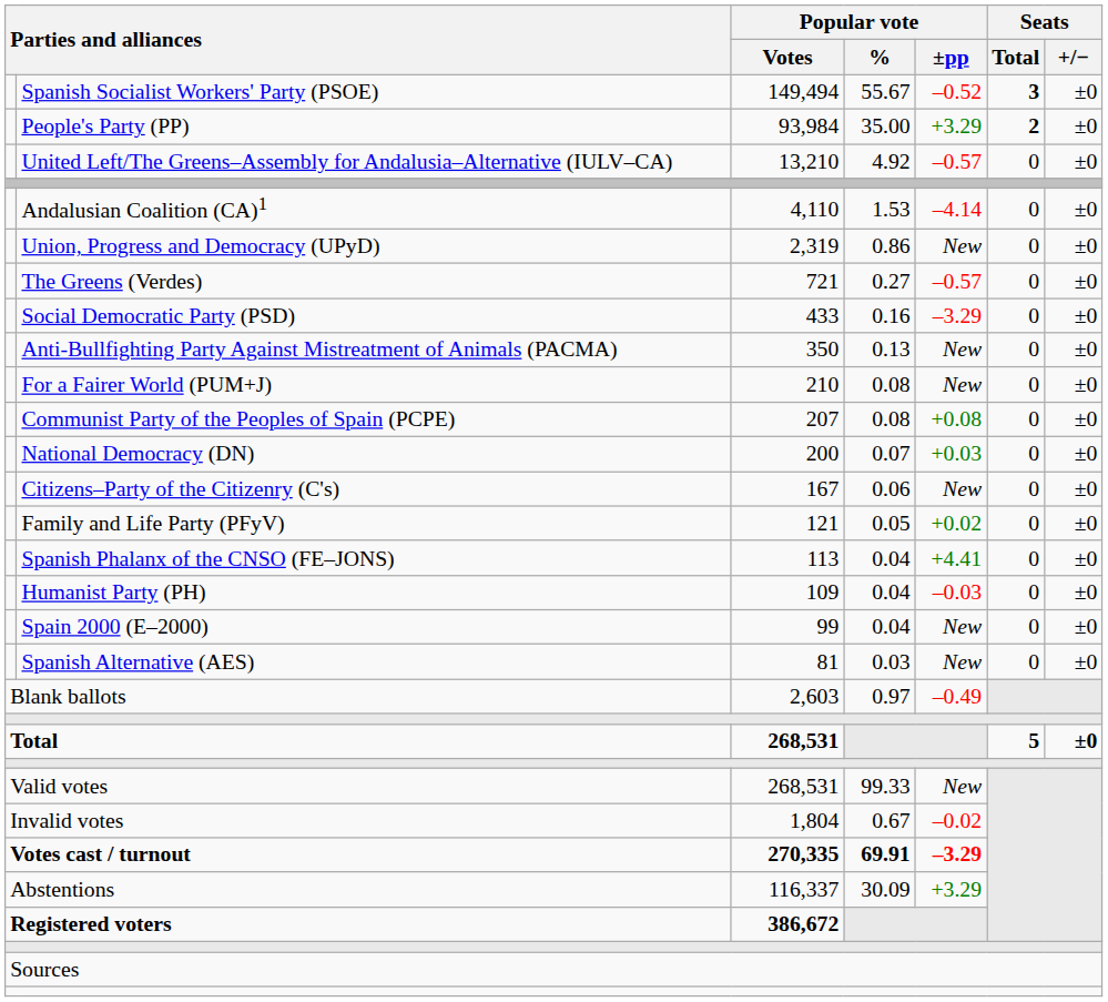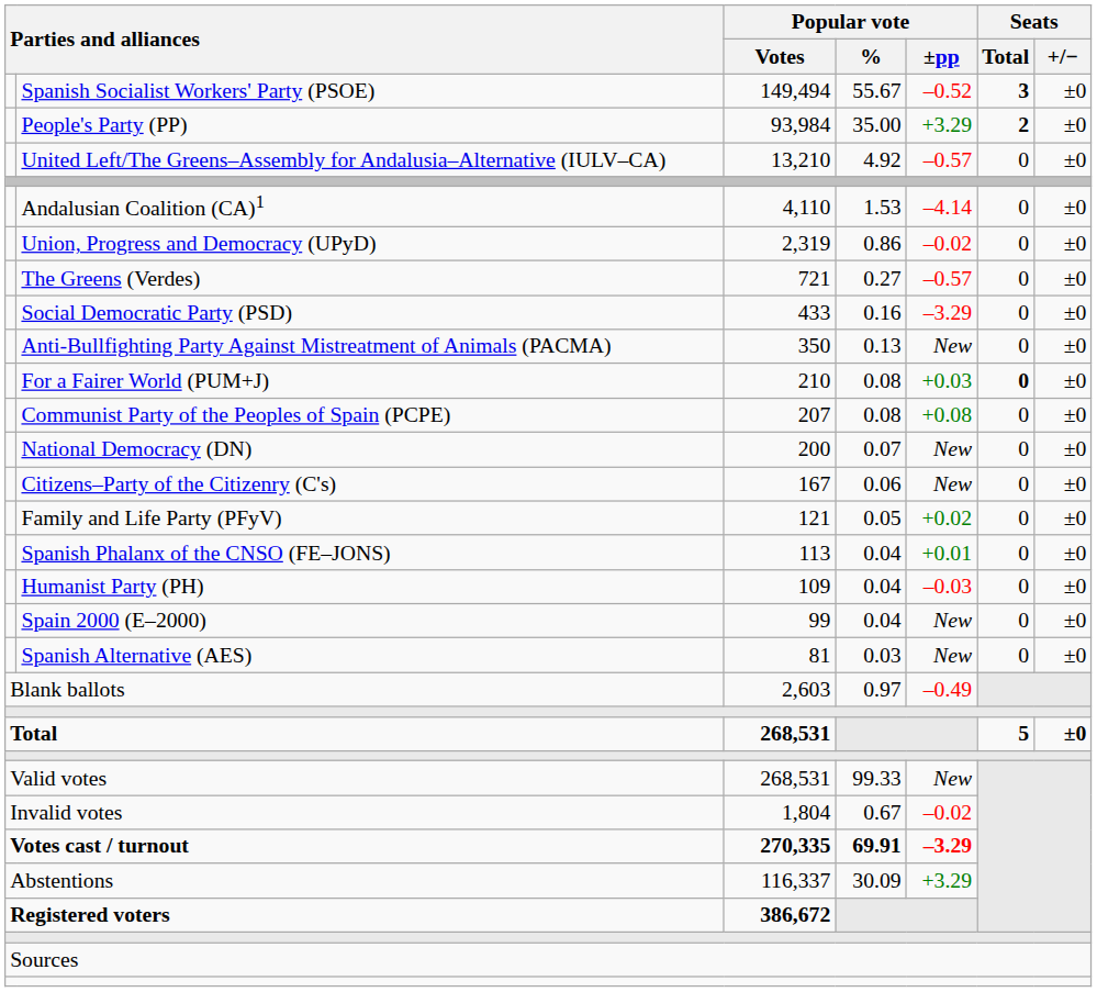Union, Progress and Democracy (UPyD) | Popular vote / ±pp: New -> –0.02
For a Fairer World (PUM+J) | Popular vote / ±pp: New -> +0.03
For a Fairer World (PUM+J) | Seats / Total: normal -> bold
National Democracy (DN) | Popular vote / ±pp: +0.03 -> New
Spanish Phalanx of the CNSO (FE–JONS) | Popular vote / ±pp: +4.41 -> +0.01
